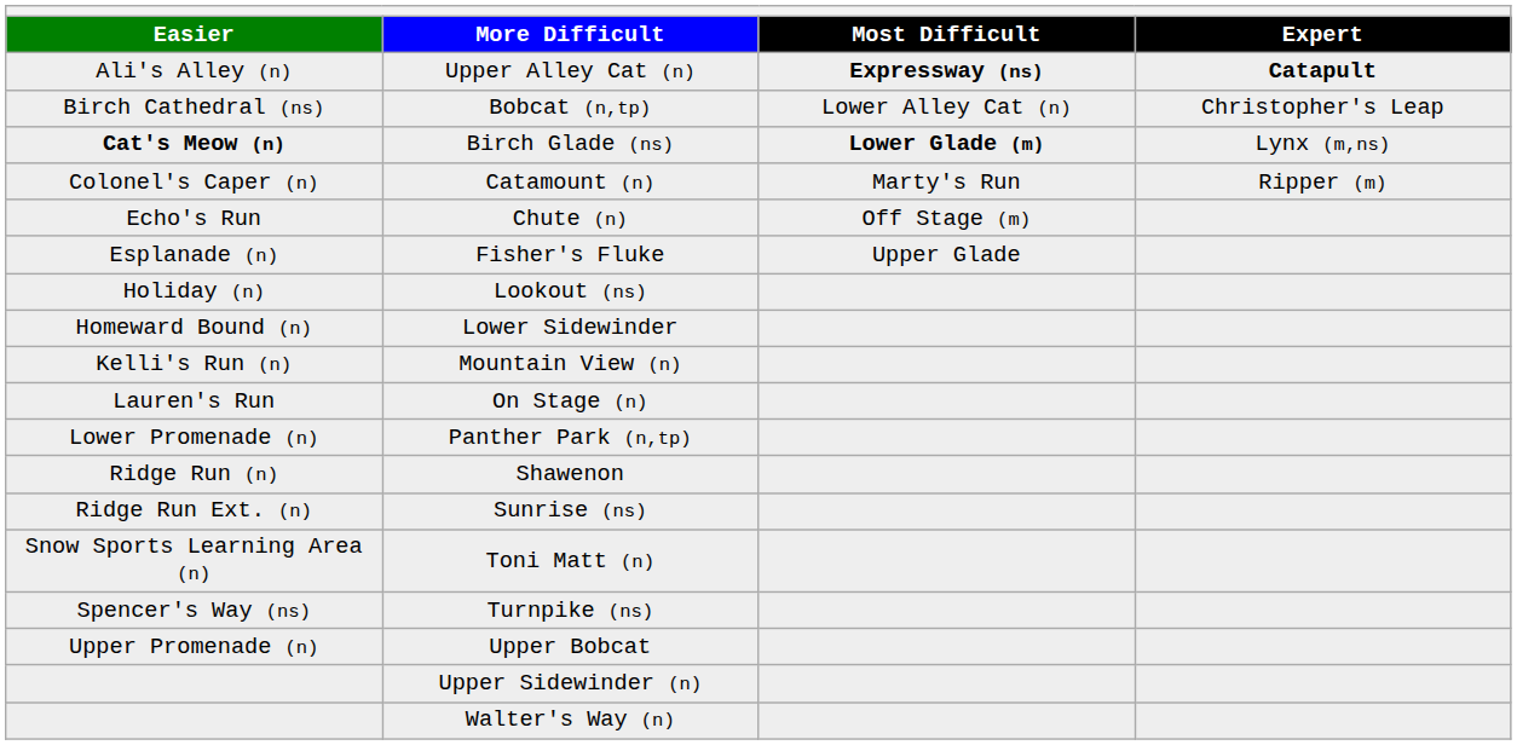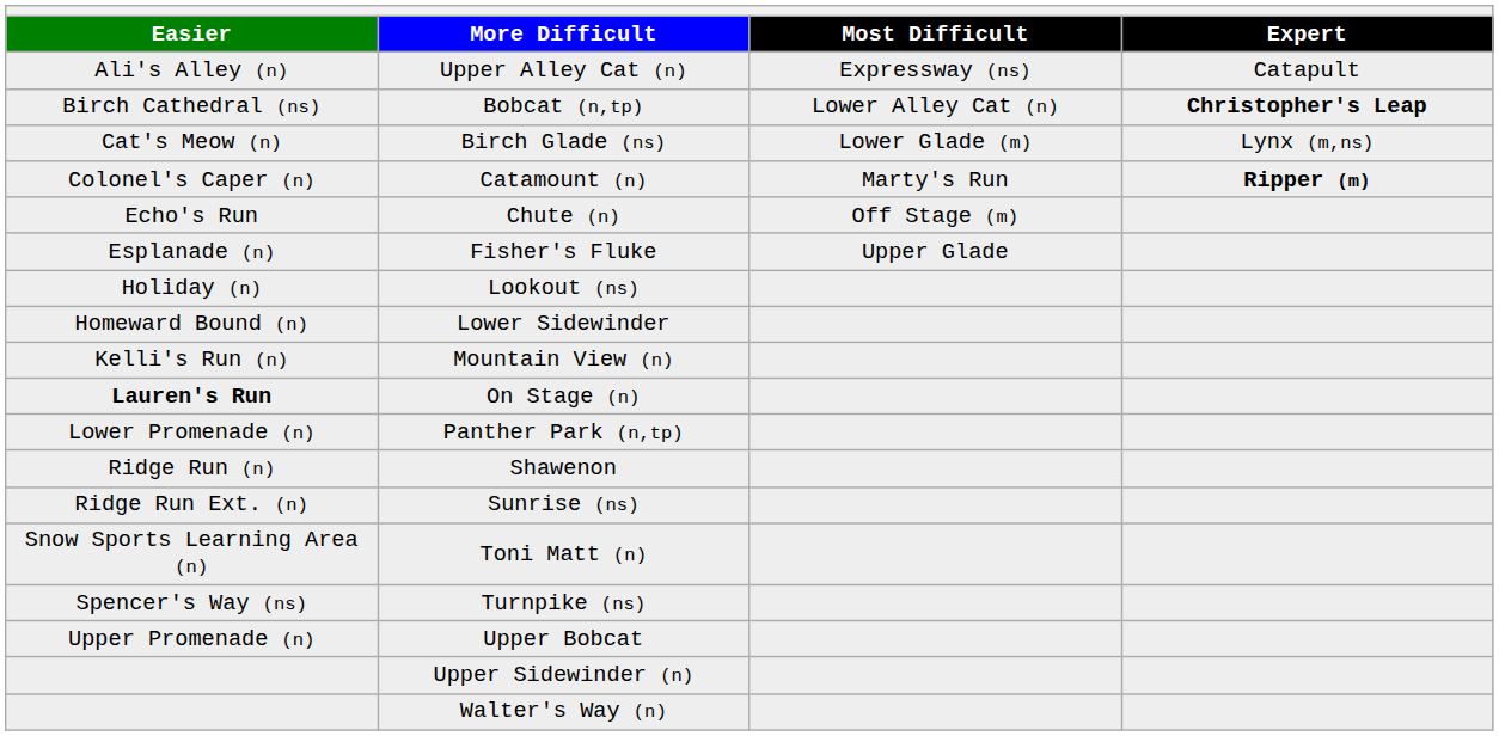Upper Alley Cat (n) | Most Difficult: bold -> normal
Upper Alley Cat (n) | Expert: bold -> normal
Bobcat (n,tp) | Expert: normal -> bold
Birch Glade (ns) | Easier: bold -> normal
Birch Glade (ns) | Most Difficult: bold -> normal
Catamount (n) | Expert: normal -> bold
On Stage (n) | Easier: normal -> bold
